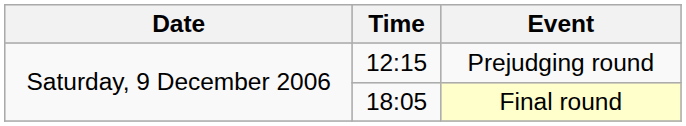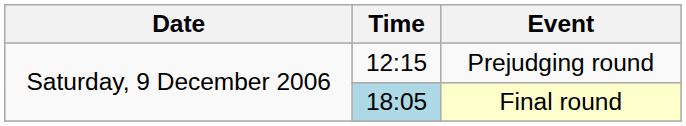Final round | Time: no background -> lightblue background
